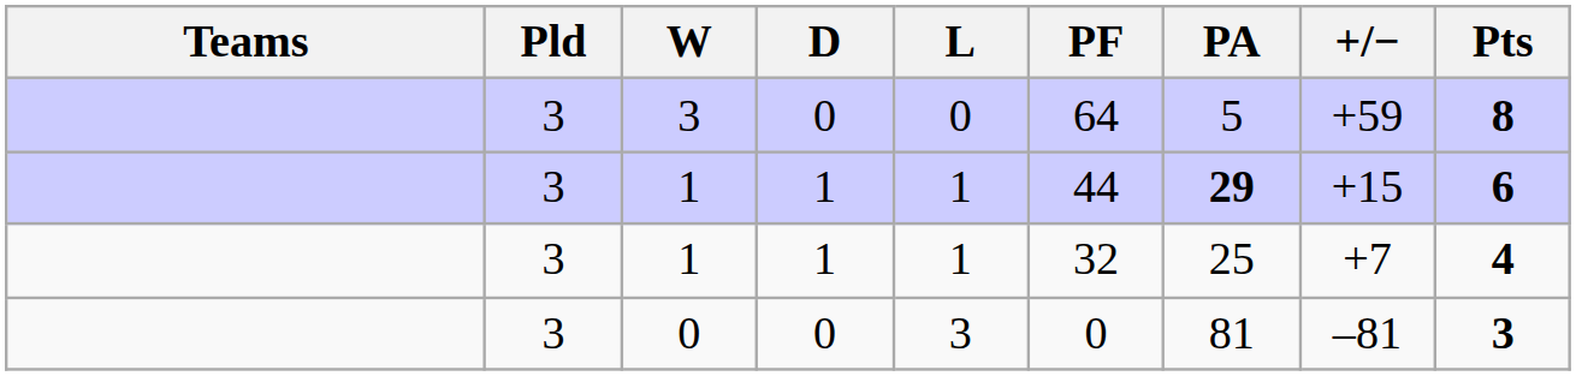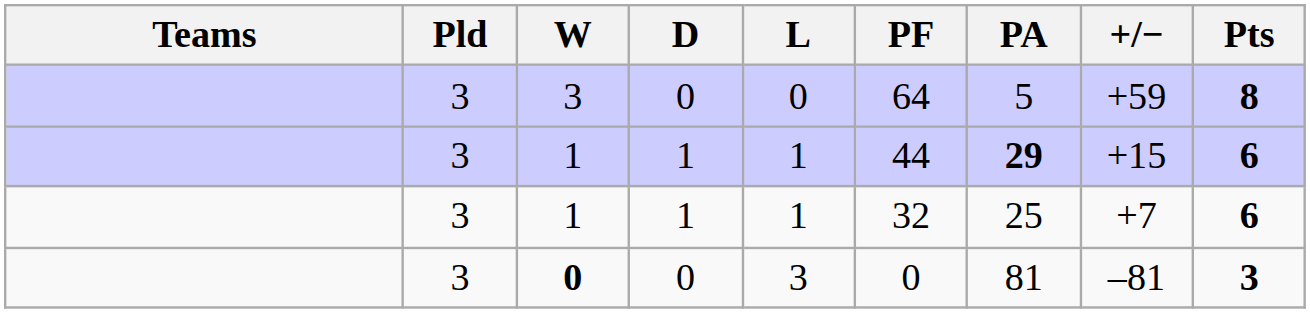row 4 | Pts: 4 -> 6
row 5 | W: normal -> bold
